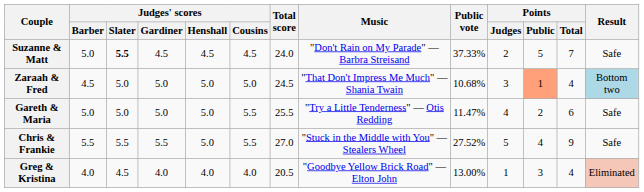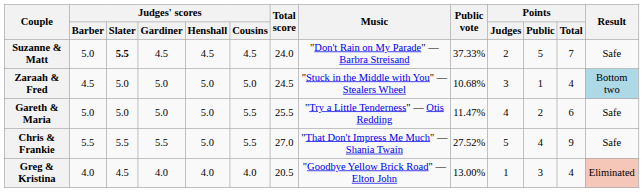Zaraah & Fred | Music: "That Don't Impress Me Much" — Shania Twain -> "Stuck in the Middle with You" — Stealers Wheel
Zaraah & Fred | Points / Public: lightsalmon background -> no background
Chris & Frankie | Music: "Stuck in the Middle with You" — Stealers Wheel -> "That Don't Impress Me Much" — Shania Twain
